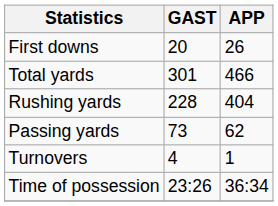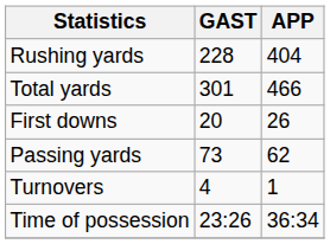rows swapped: First downs <-> Rushing yards
